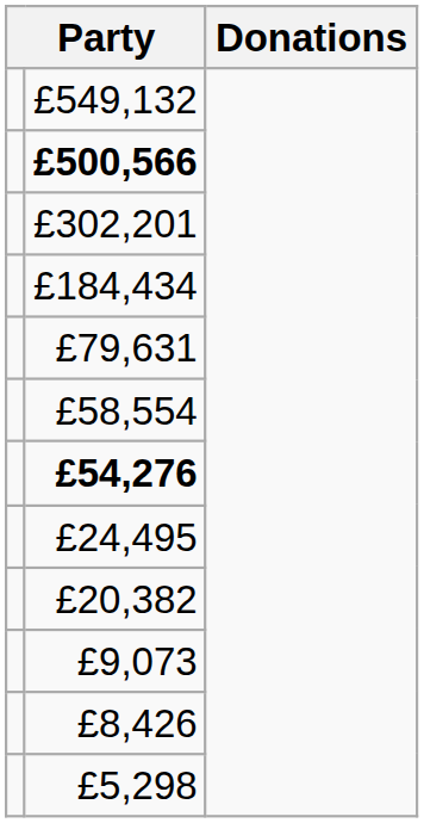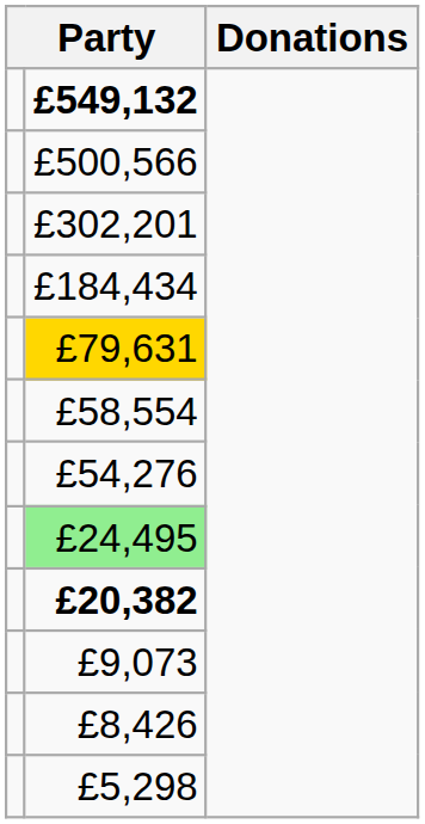£549,132 | column 2: normal -> bold
£500,566 | column 2: bold -> normal
£79,631 | column 2: no background -> gold background
£54,276 | column 2: bold -> normal
£24,495 | column 2: no background -> lightgreen background
£20,382 | column 2: normal -> bold
